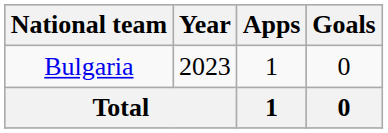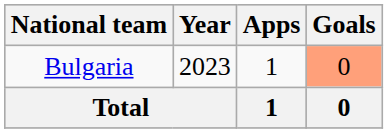Bulgaria | Goals: no background -> lightsalmon background
